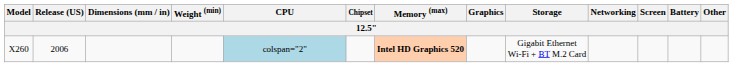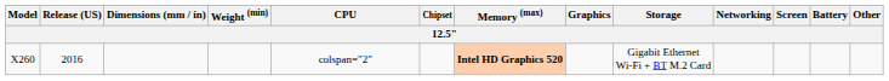X260 | Release (US): 2006 -> 2016
X260 | CPU: lightblue background -> no background
